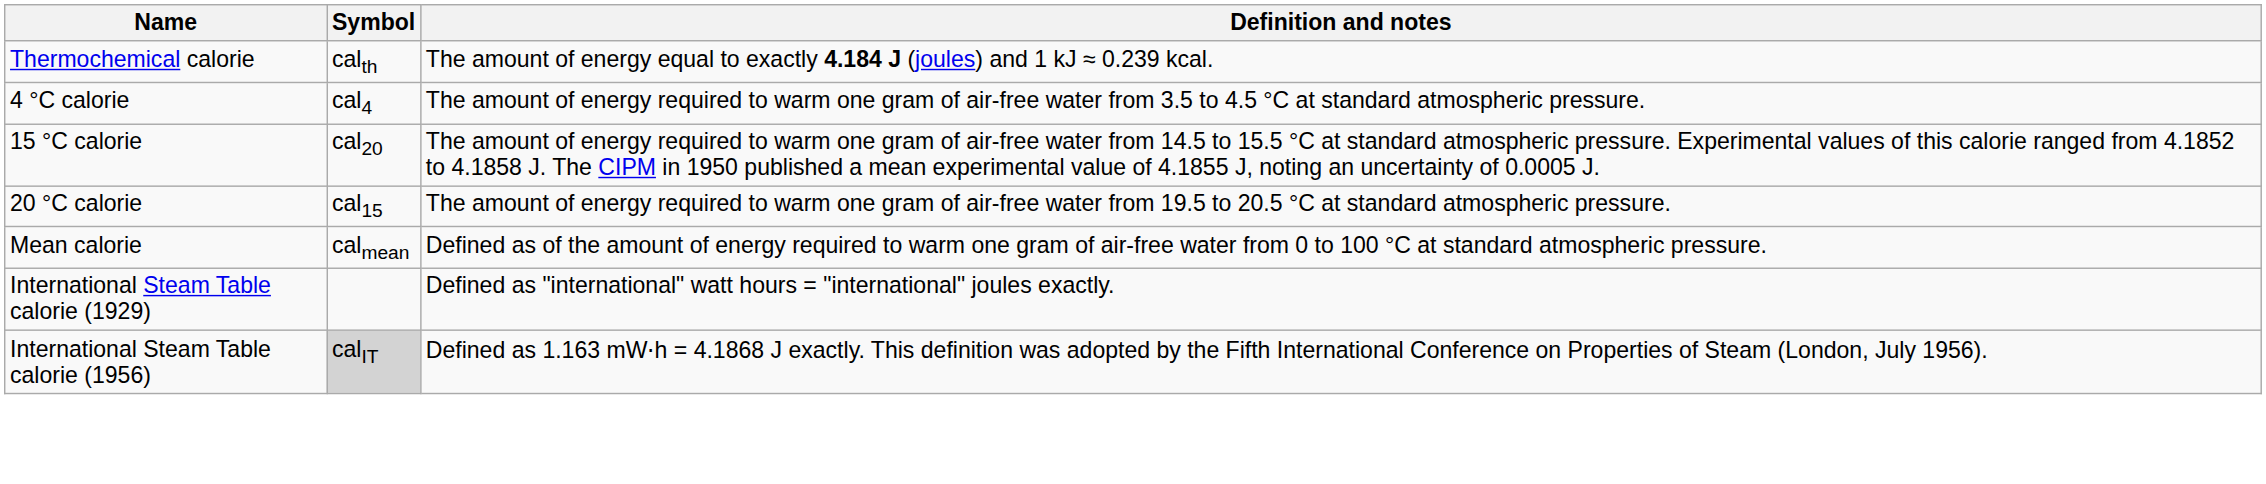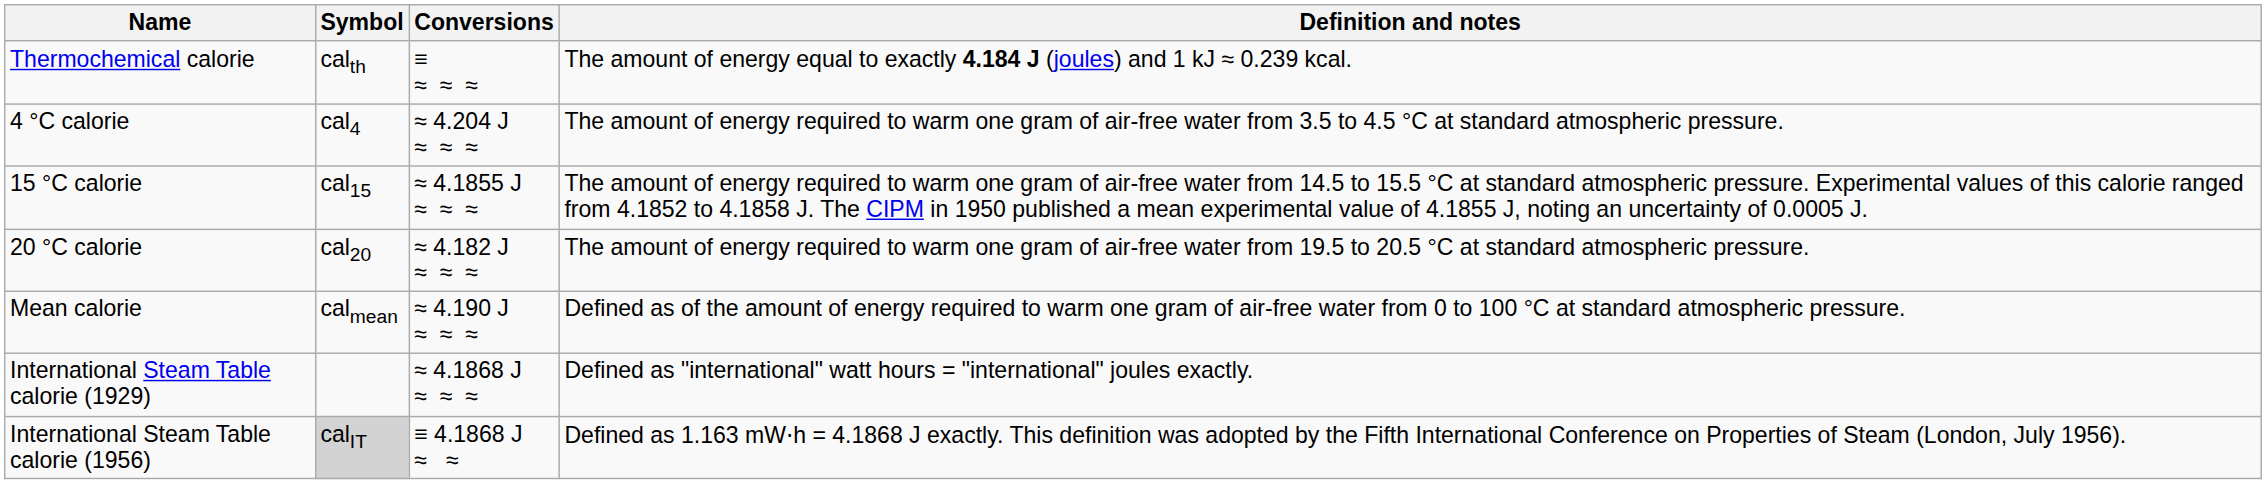+ column: Conversions | ≡ ≈ ≈ ≈ | ≈ 4.204 J ≈ ≈ ≈ | ≈ 4.1855 J ≈ ≈ ≈ | ≈ 4.182 J ≈ ≈ ≈ | ≈ 4.190 J ≈ ≈ ≈ | ≈ 4.1868 J ≈ ≈ ≈ | ≡ 4.1868 J ≈ ≈
15 °C calorie | Symbol: cal20 -> cal15
20 °C calorie | Symbol: cal15 -> cal20
